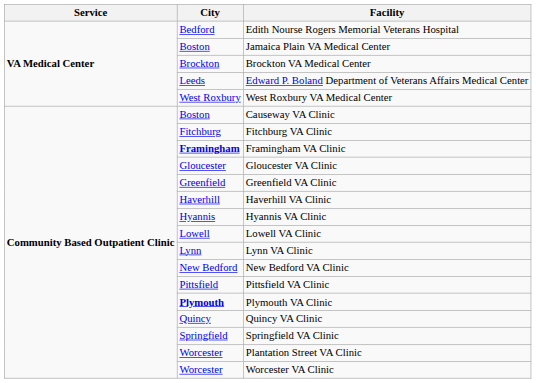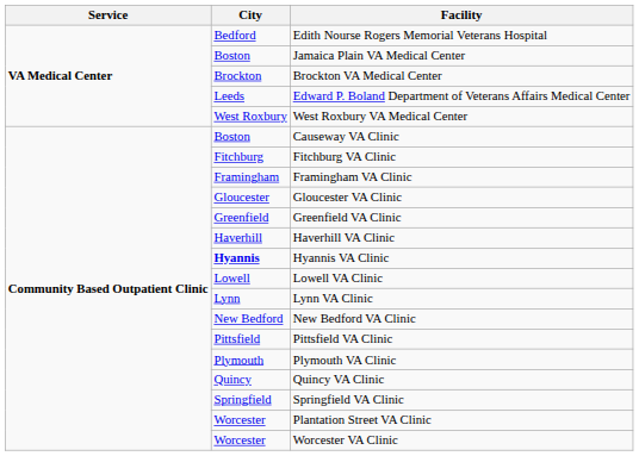Framingham VA Clinic | City: bold -> normal
Hyannis VA Clinic | City: normal -> bold
Plymouth VA Clinic | City: bold -> normal
